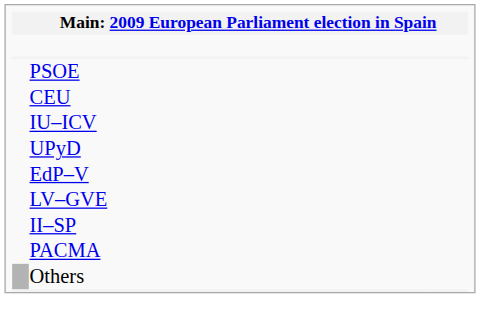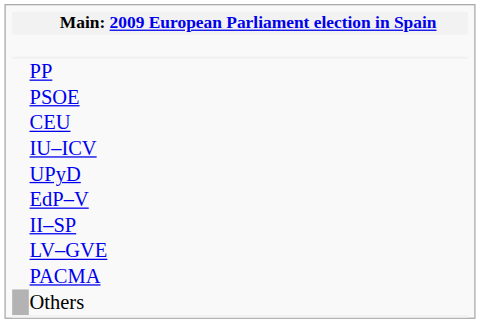+ row: PP
rows swapped: II–SP <-> LV–GVE
